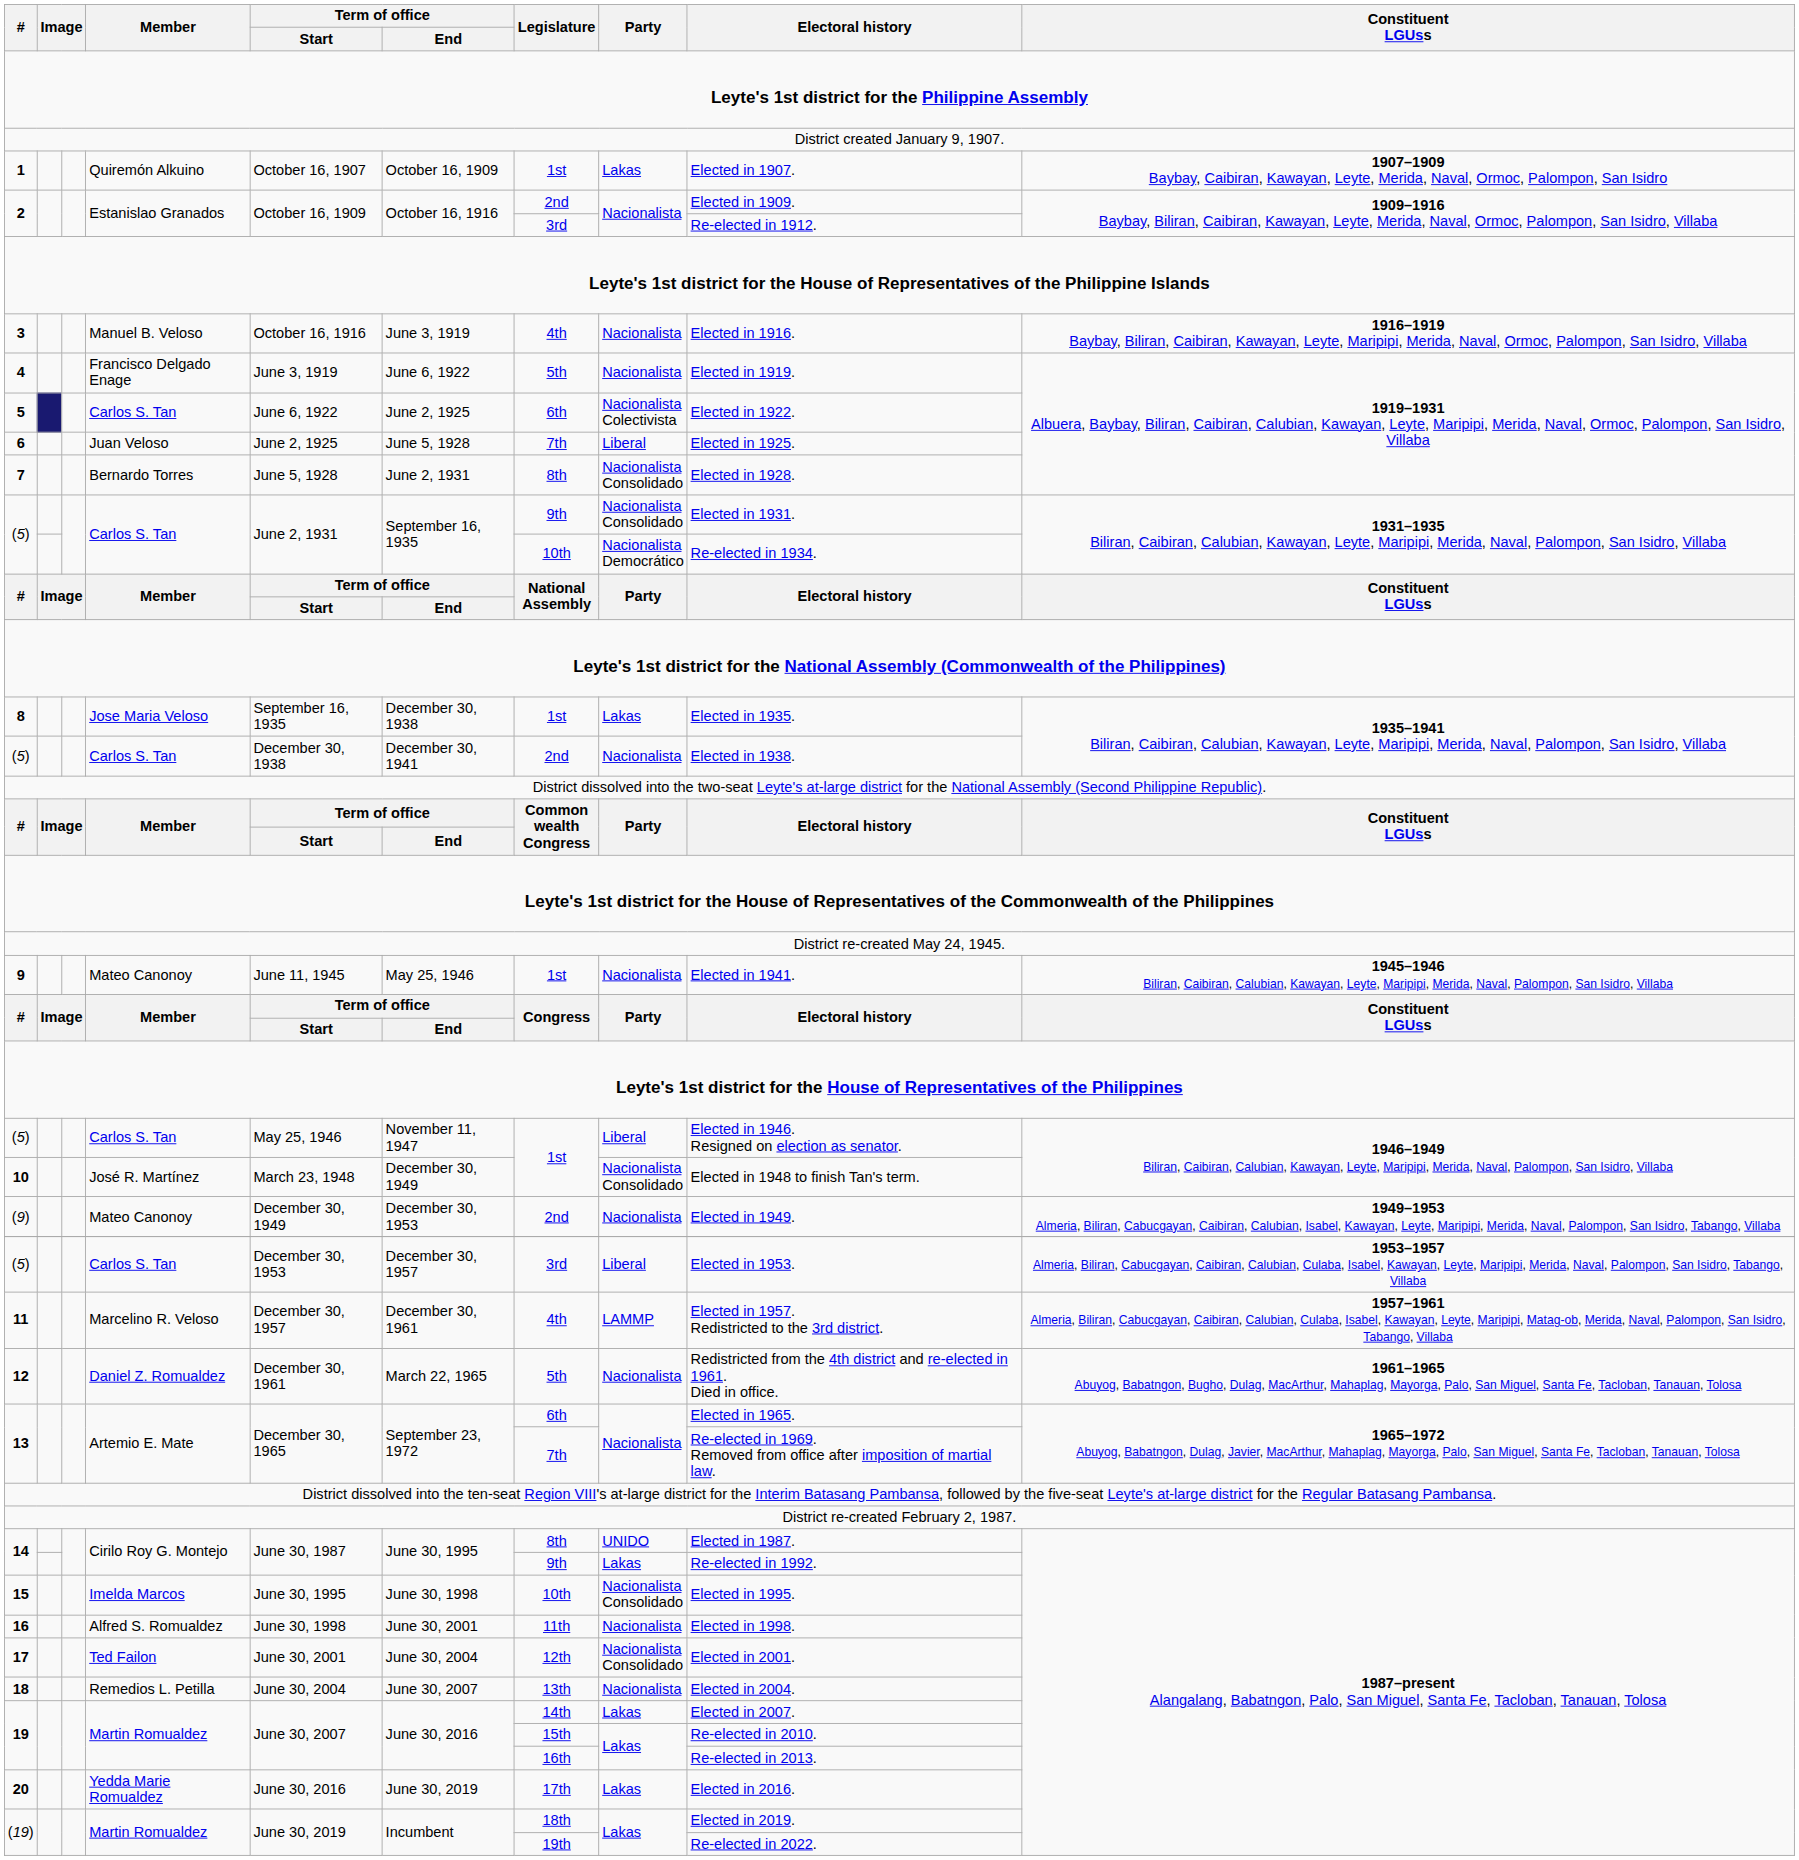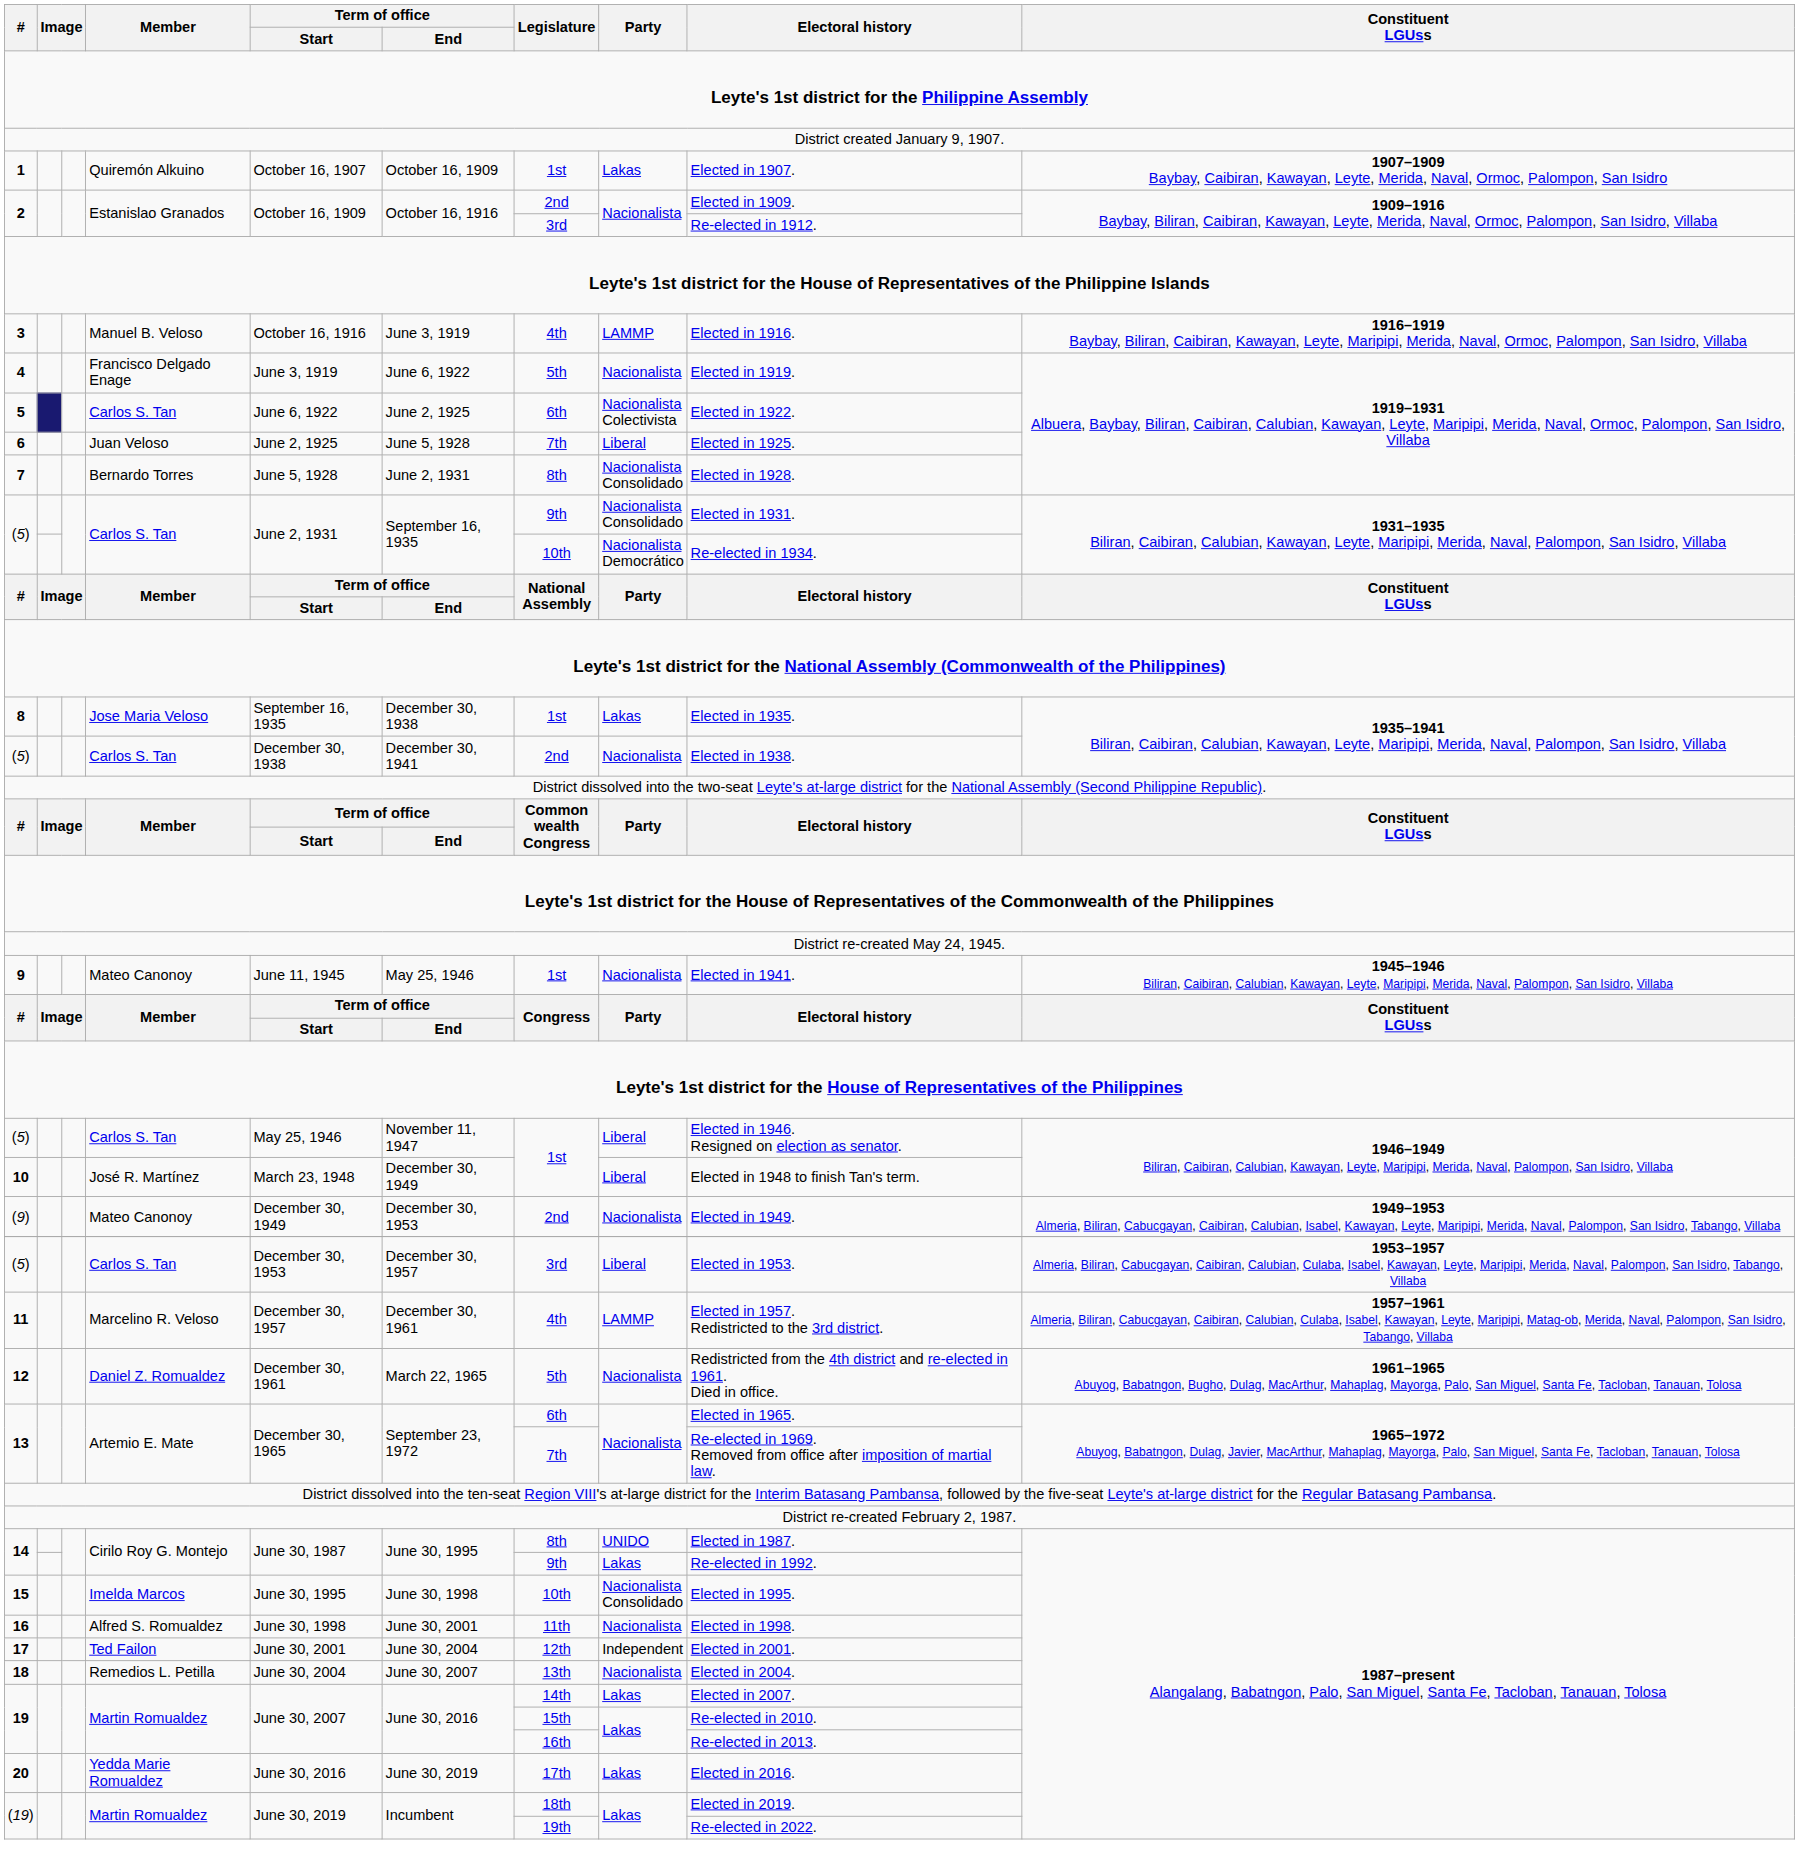3 | Party: Nacionalista -> LAMMP
10 | Party: Nacionalista Consolidado -> Liberal
17 | Party: Nacionalista Consolidado -> Independent
